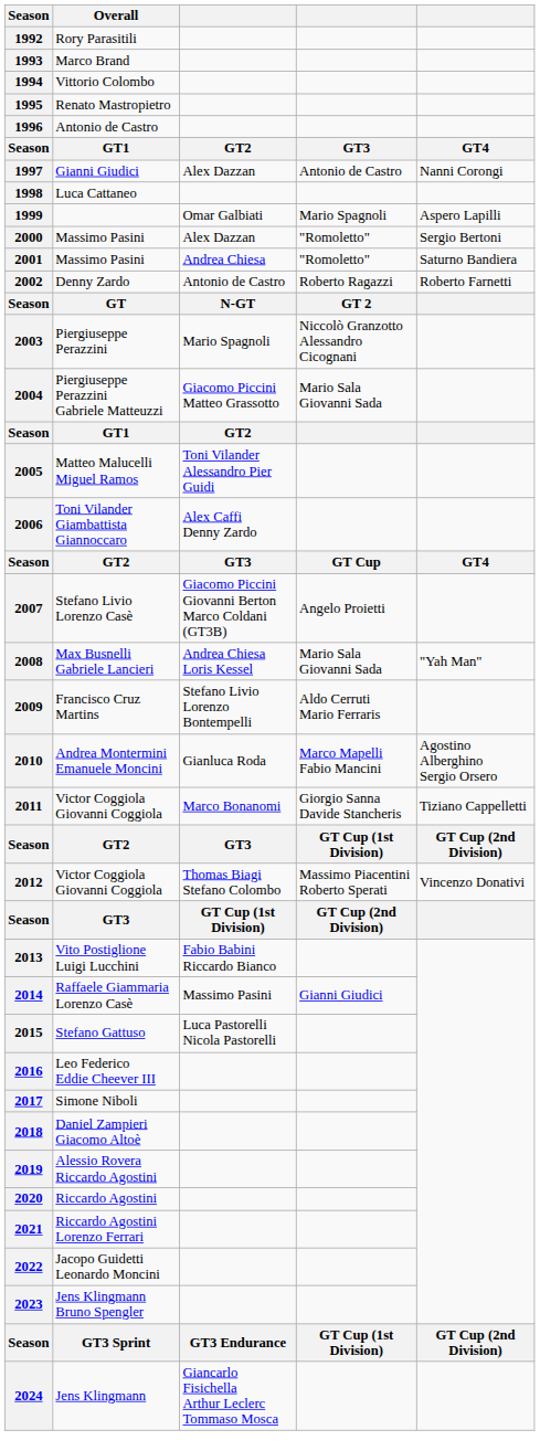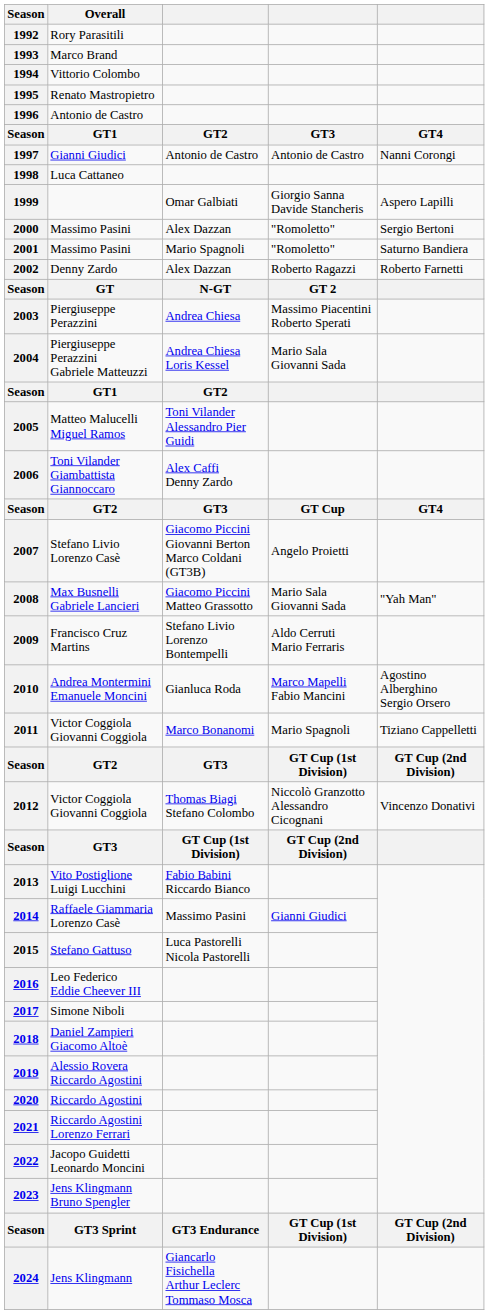1997 | column 3: Alex Dazzan -> Antonio de Castro
1999 | column 4: Mario Spagnoli -> Giorgio Sanna Davide Stancheris
2001 | column 3: Andrea Chiesa -> Mario Spagnoli
2002 | column 3: Antonio de Castro -> Alex Dazzan
2003 | column 3: Mario Spagnoli -> Andrea Chiesa
2003 | column 4: Niccolò Granzotto Alessandro Cicognani -> Massimo Piacentini Roberto Sperati
2004 | column 3: Giacomo Piccini Matteo Grassotto -> Andrea Chiesa Loris Kessel
2008 | column 3: Andrea Chiesa Loris Kessel -> Giacomo Piccini Matteo Grassotto
2011 | column 4: Giorgio Sanna Davide Stancheris -> Mario Spagnoli
2012 | column 4: Massimo Piacentini Roberto Sperati -> Niccolò Granzotto Alessandro Cicognani
